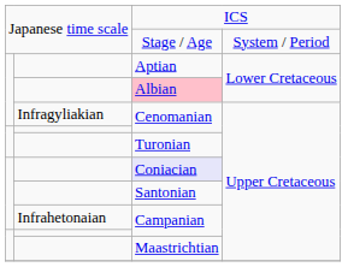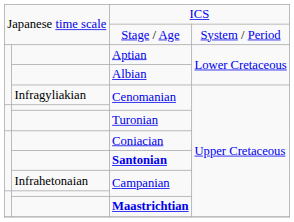Albian | column 3: pink background -> no background
Coniacian | column 3: lavender background -> no background
Santonian | column 3: normal -> bold
Maastrichtian | column 3: normal -> bold
